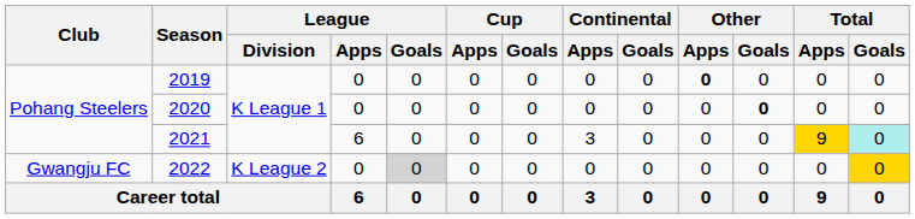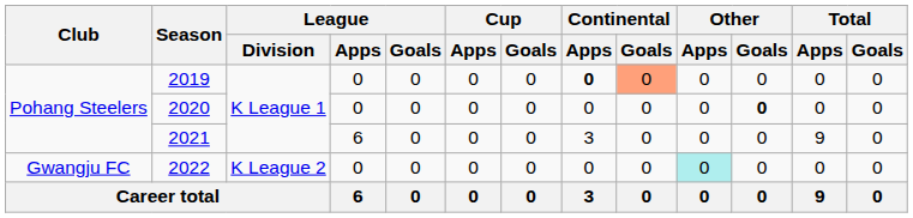2019 | Continental / Apps: normal -> bold
2019 | Continental / Goals: no background -> lightsalmon background
2019 | Other / Apps: bold -> normal
2021 | Total / Apps: gold background -> no background
2021 | Total / Goals: paleturquoise background -> no background
2022 | League / Goals: lightgrey background -> no background
2022 | Other / Apps: no background -> paleturquoise background
2022 | Total / Goals: gold background -> no background
